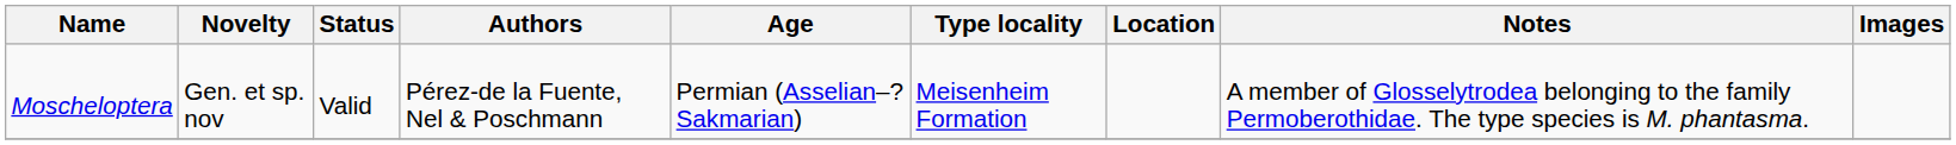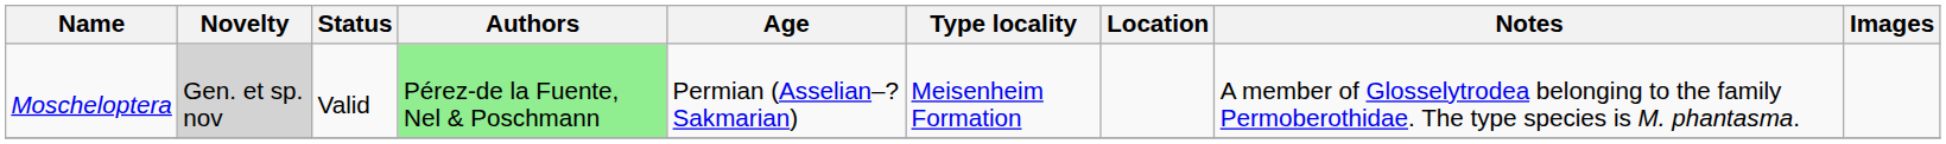Moscheloptera | Novelty: no background -> lightgrey background
Moscheloptera | Authors: no background -> lightgreen background
